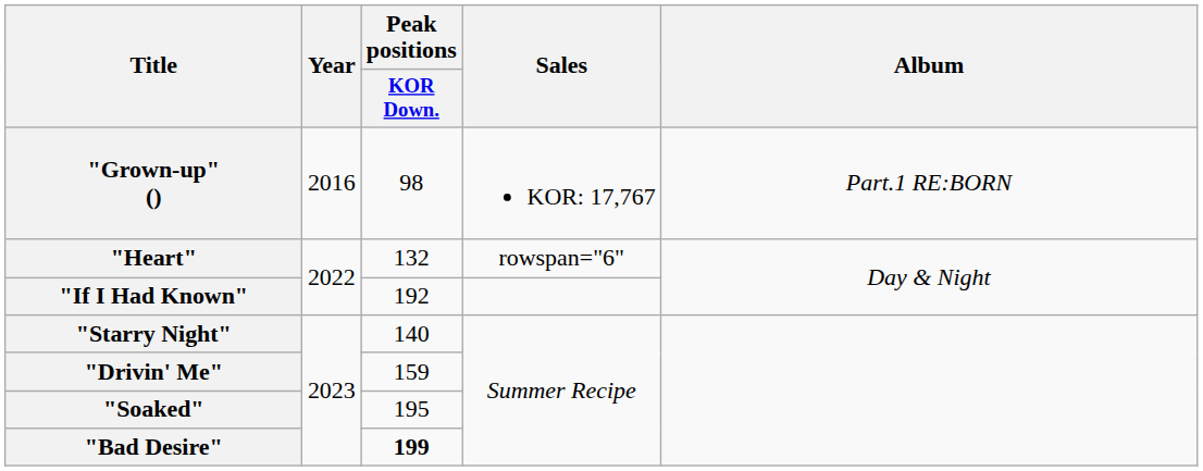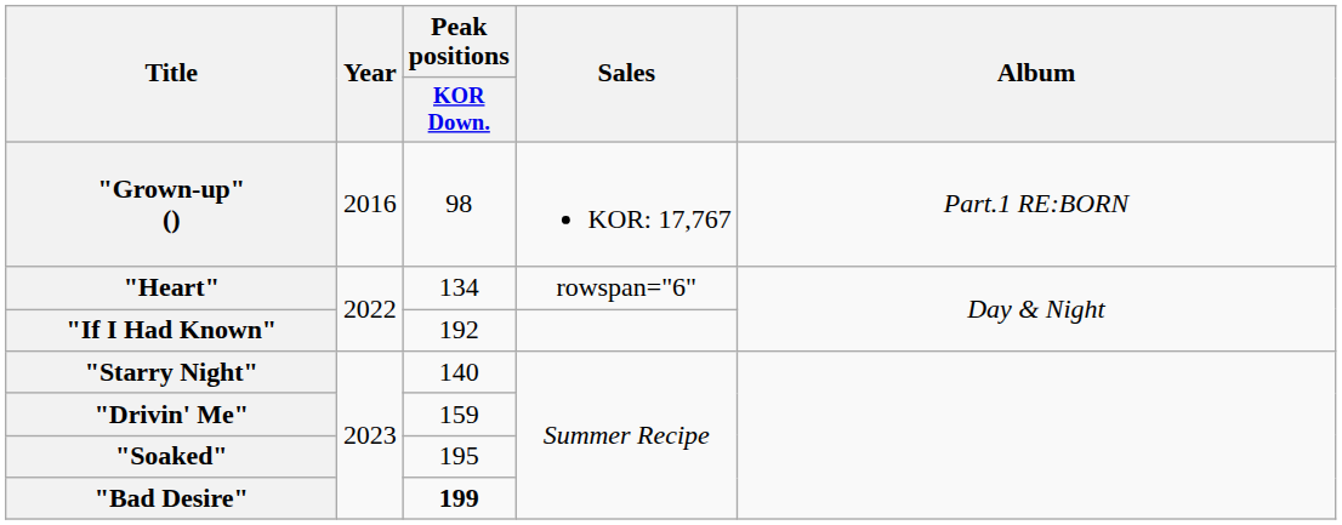"Heart" | Peak positions / KOR Down.: 132 -> 134
